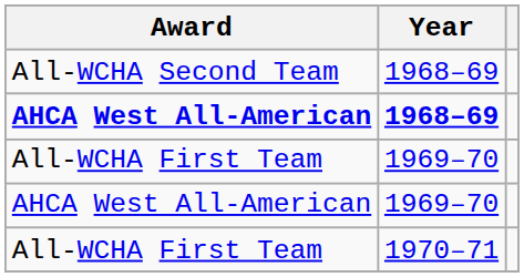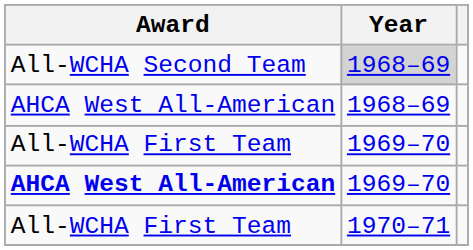row 2 | Year: no background -> lightgrey background
row 3 | Award: bold -> normal
row 3 | Year: bold -> normal
row 5 | Award: normal -> bold
